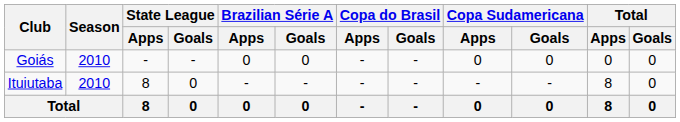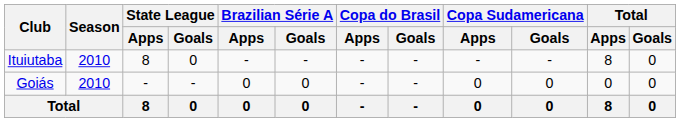rows swapped: Ituiutaba <-> Goiás
